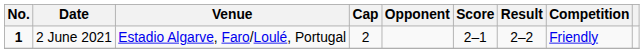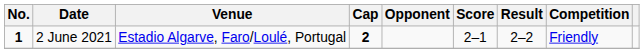2 June 2021 | Cap: normal -> bold
